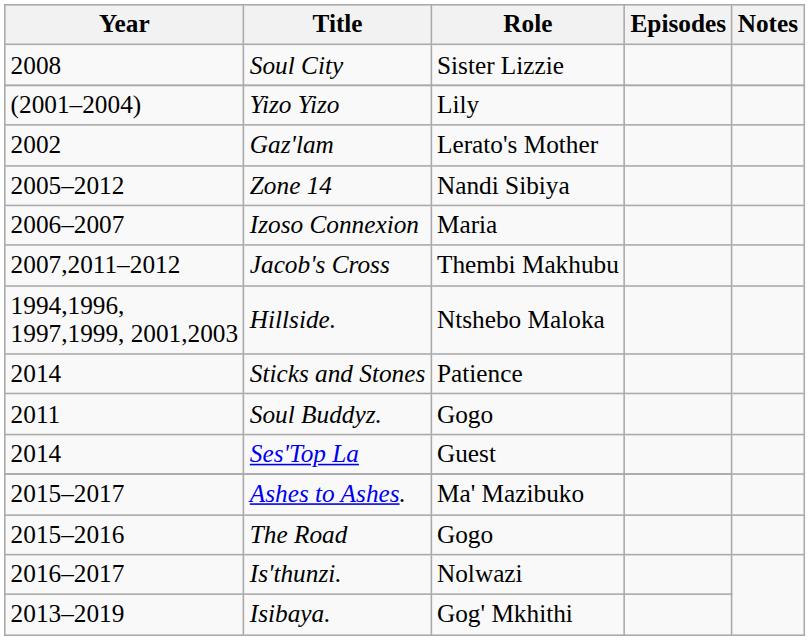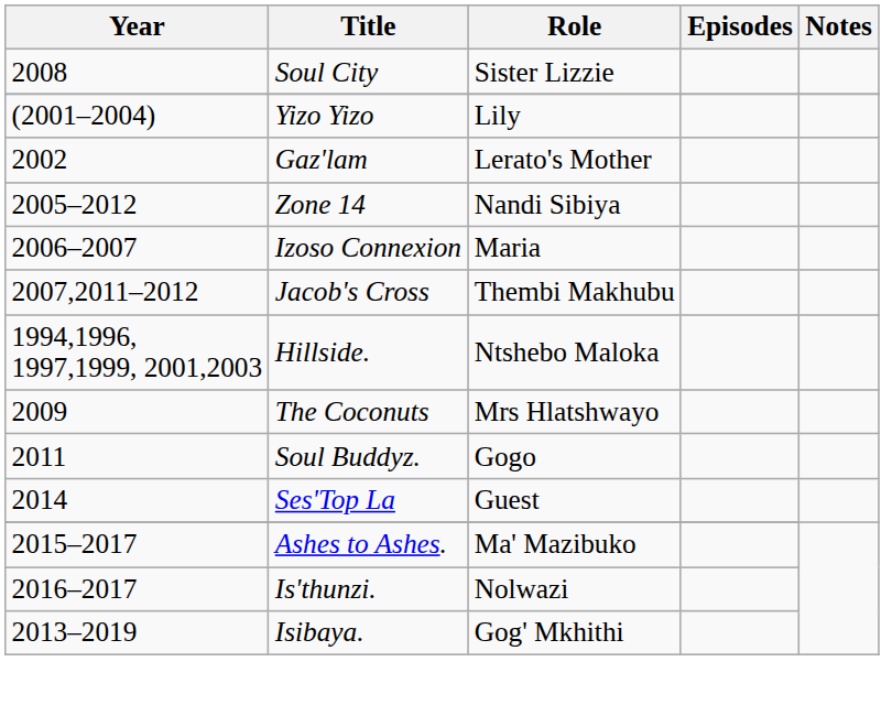+ row: 2009 | The Coconuts | Mrs Hlatshwayo
- row: 2014 | Sticks and Stones | Patience
- row: 2015–2016 | The Road | Gogo
